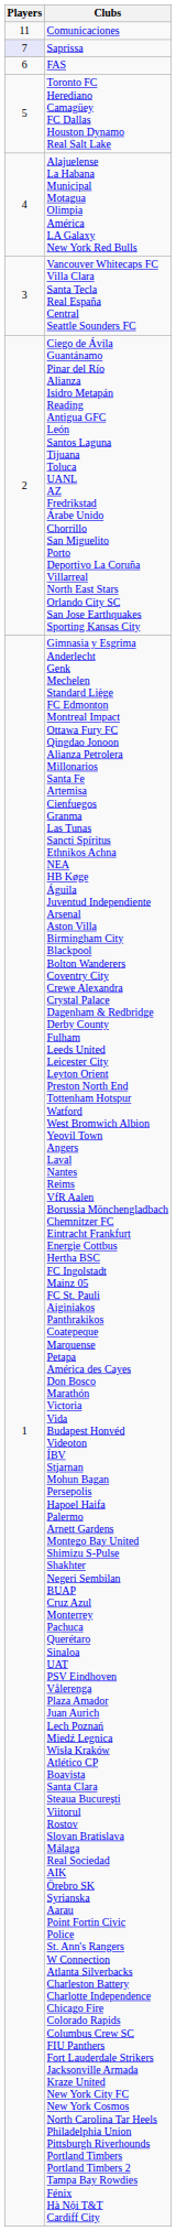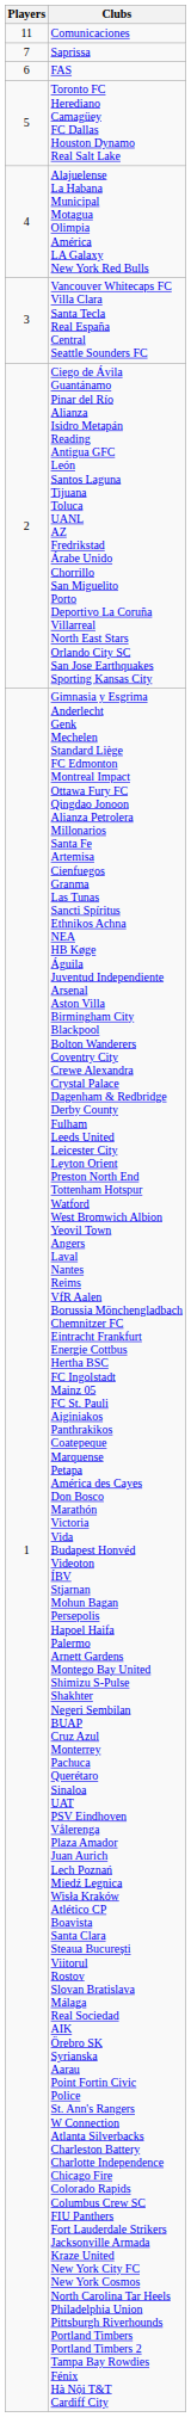Saprissa | Players: lavender background -> no background
